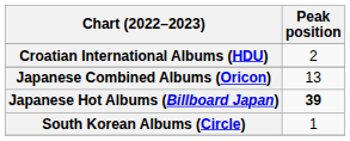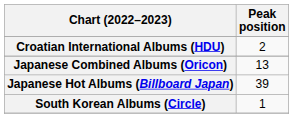Japanese Hot Albums (Billboard Japan) | Peak position: bold -> normal
